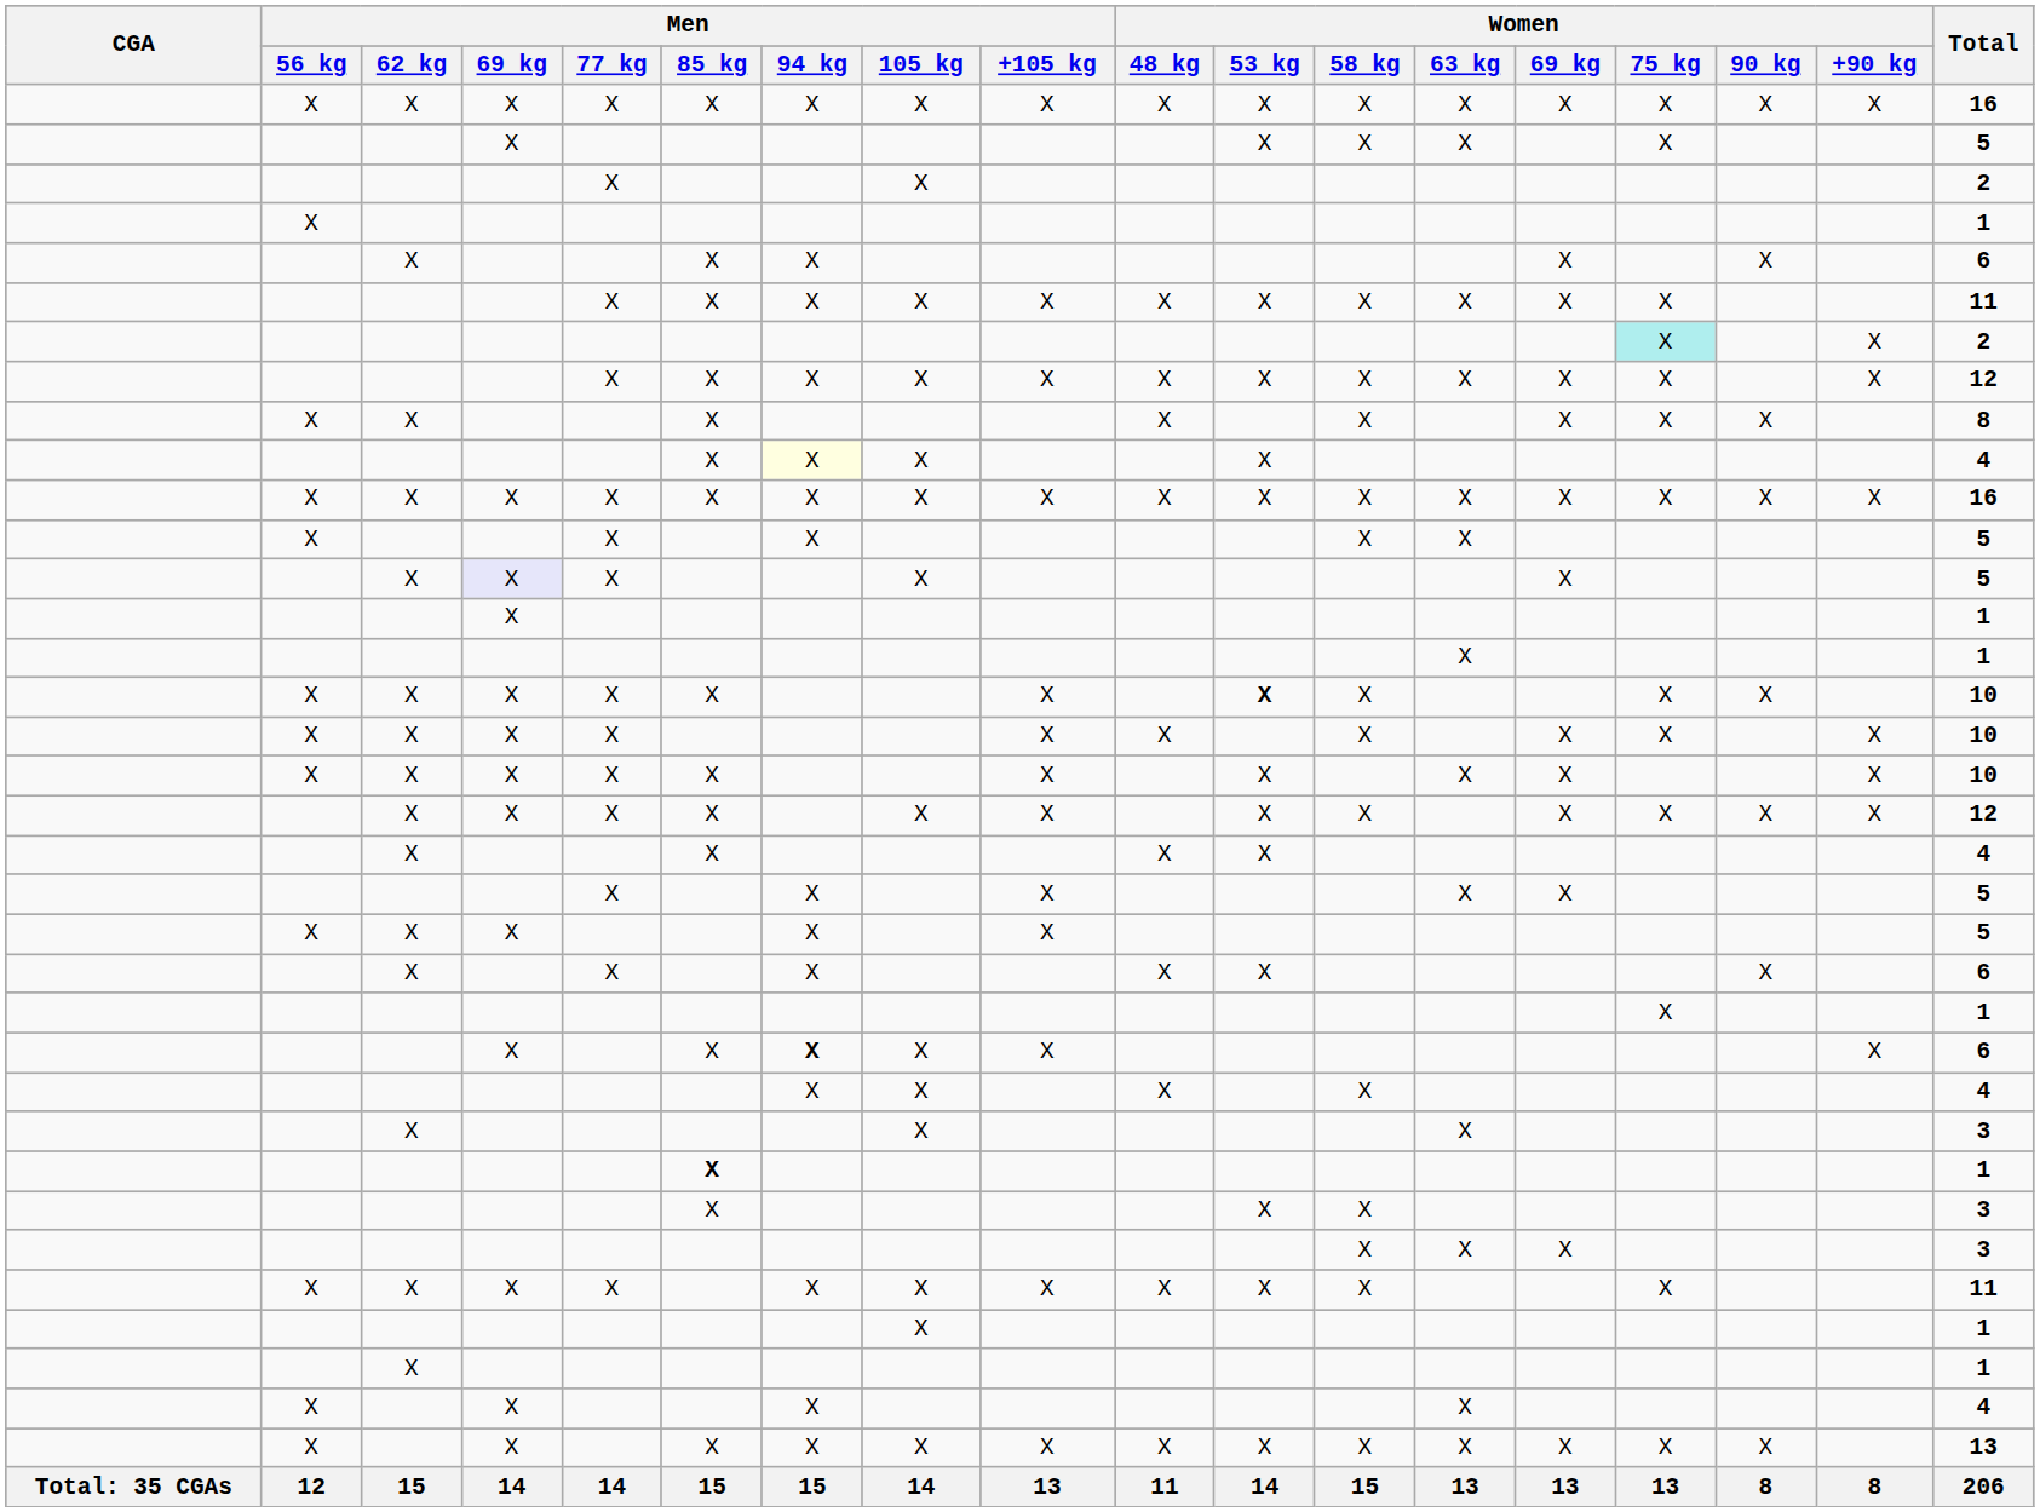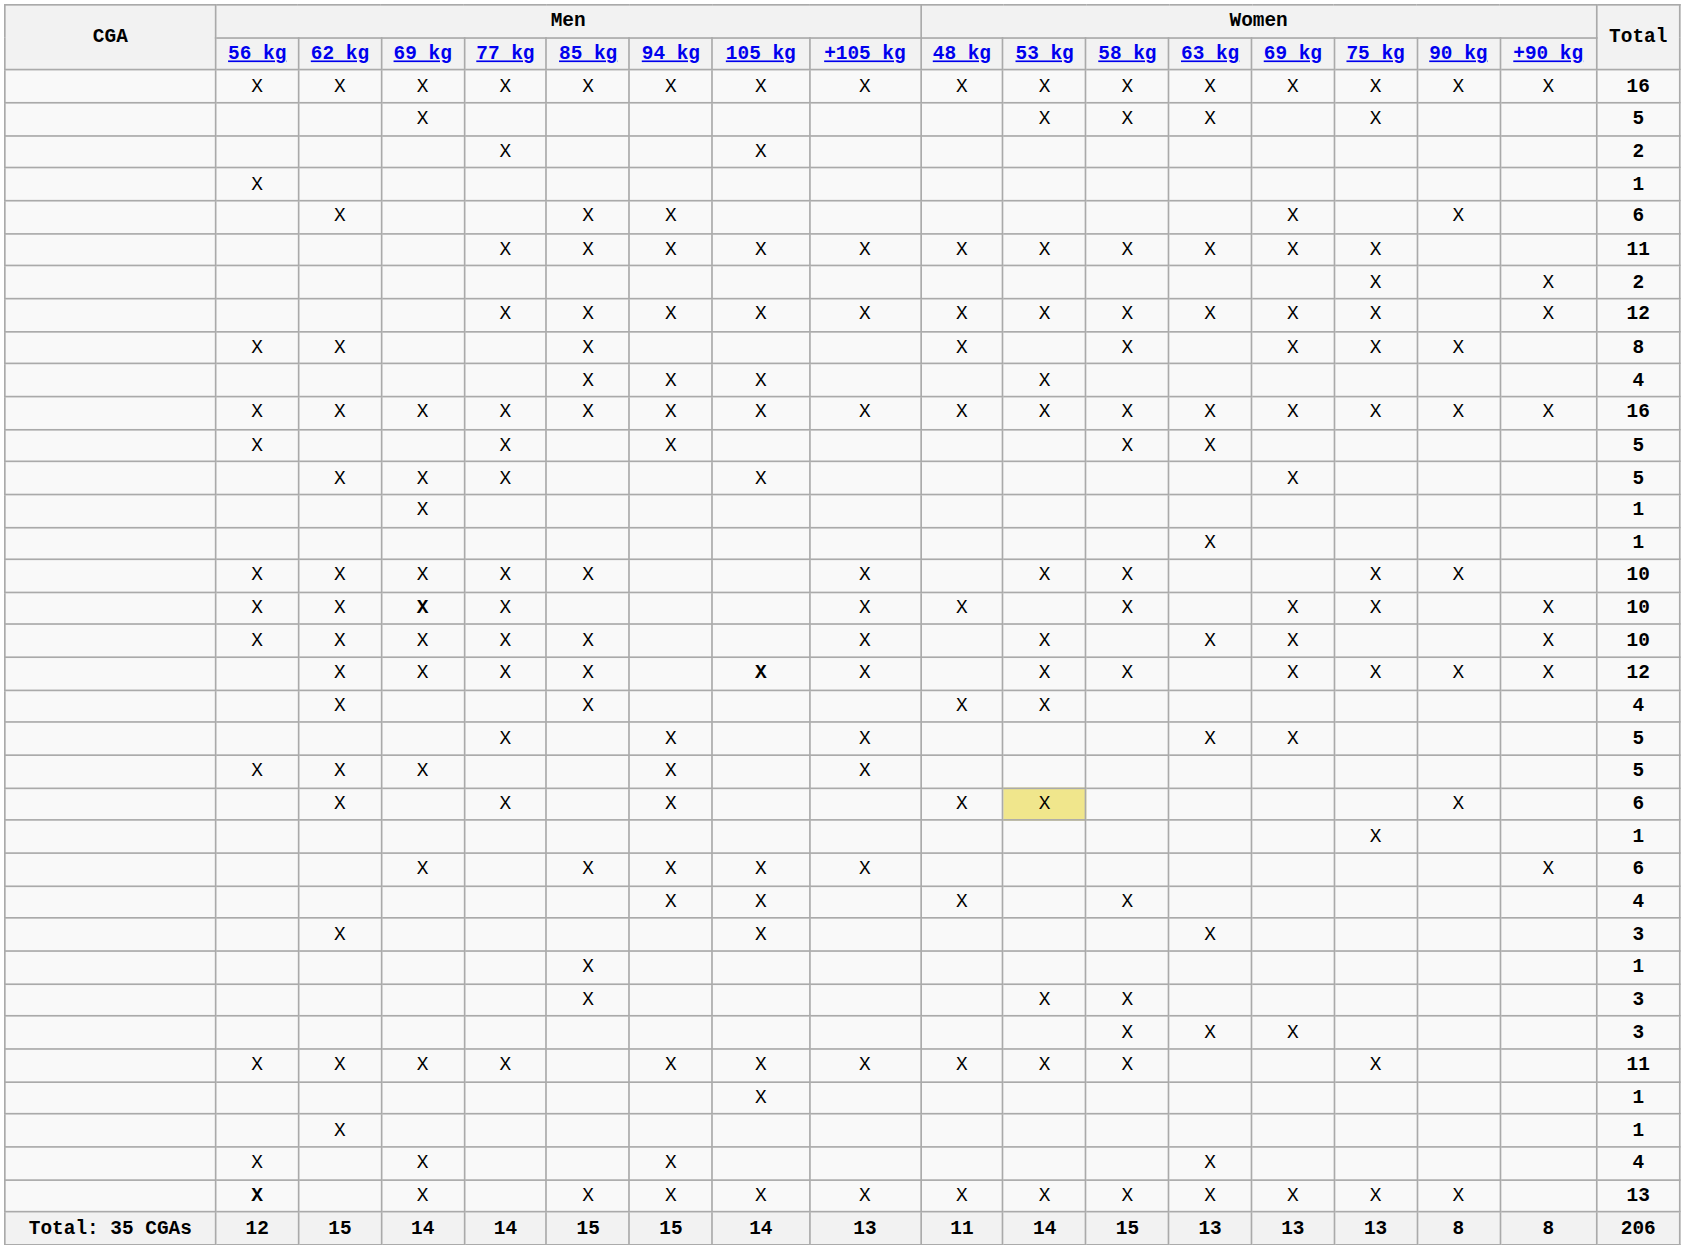row 9 | Women / 75 kg: paleturquoise background -> no background
row 12 | Men / 94 kg: lightyellow background -> no background
row 15 | Men / 69 kg: lavender background -> no background
row 18 | Women / 53 kg: bold -> normal
row 19 | Men / 69 kg: normal -> bold
row 21 | Men / 105 kg: normal -> bold
row 25 | Women / 53 kg: no background -> khaki background
row 27 | Men / 94 kg: bold -> normal
row 30 | Men / 85 kg: bold -> normal
row 37 | Men / 56 kg: normal -> bold
